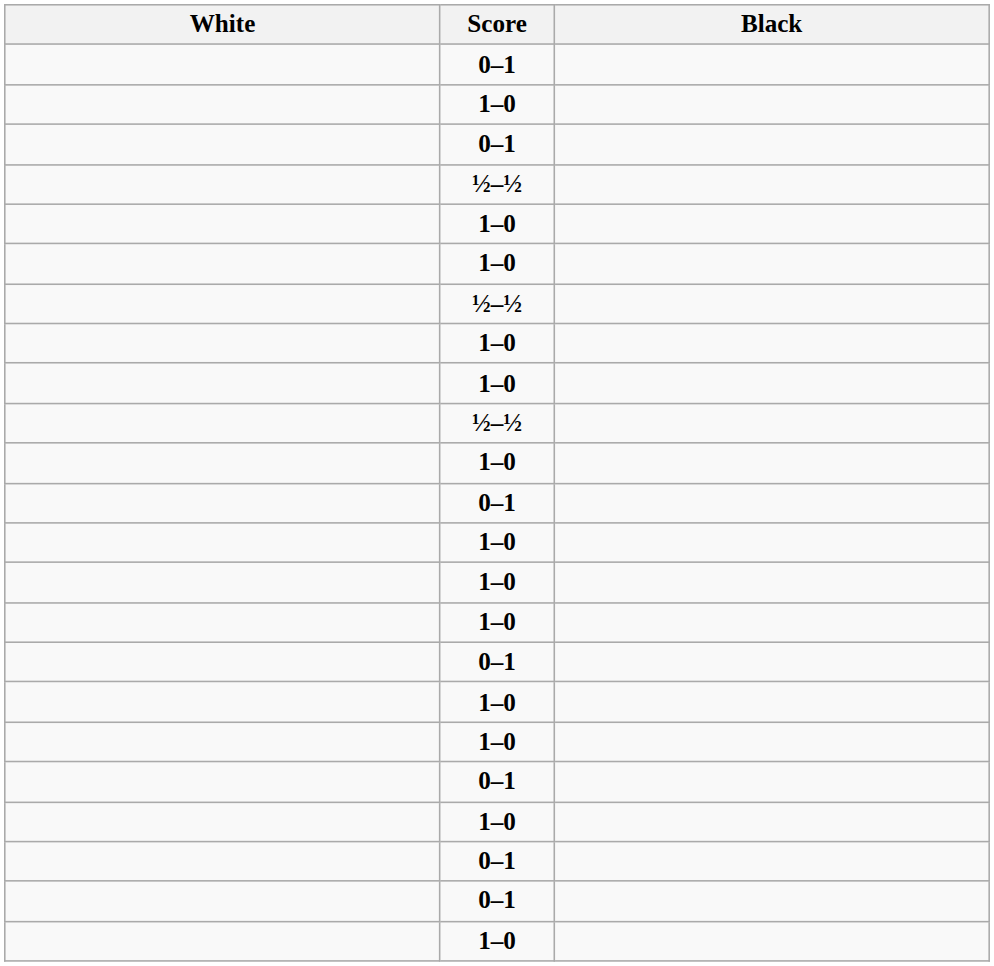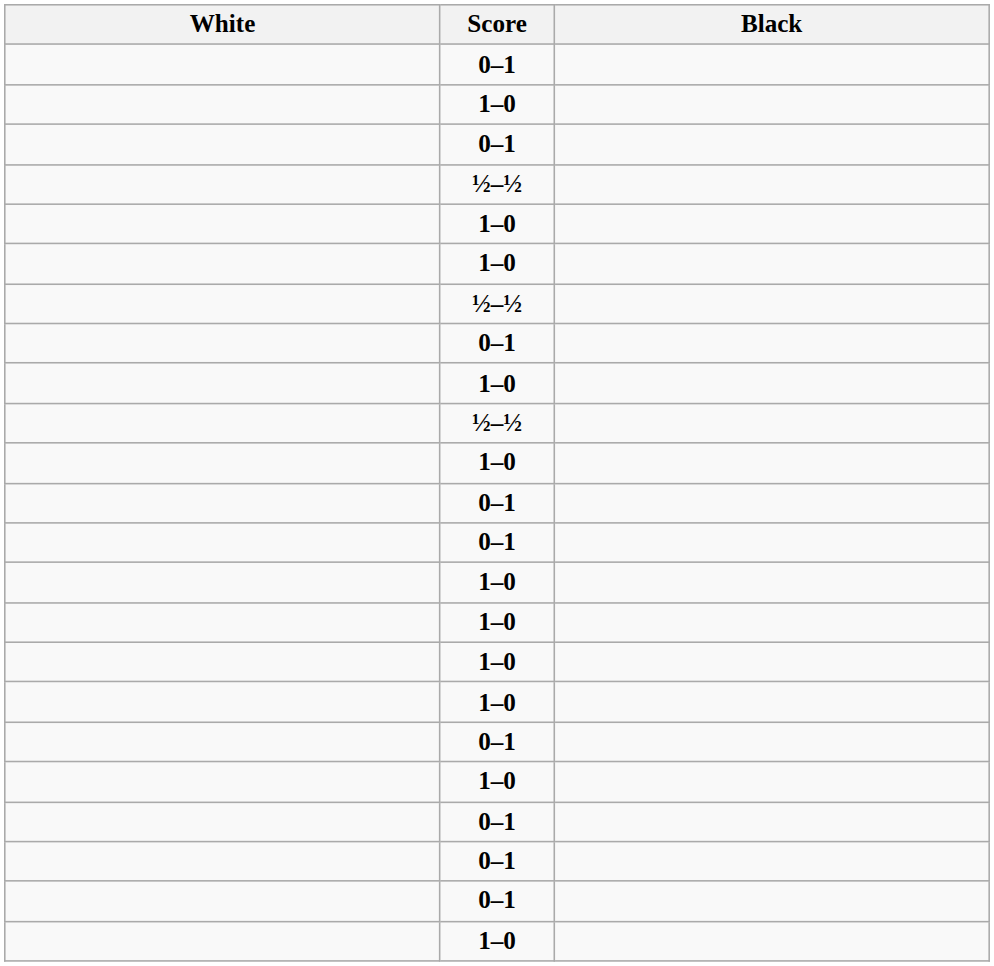row 9 | Score: 1–0 -> 0–1
row 14 | Score: 1–0 -> 0–1
row 17 | Score: 0–1 -> 1–0
row 19 | Score: 1–0 -> 0–1
row 20 | Score: 0–1 -> 1–0
row 21 | Score: 1–0 -> 0–1
